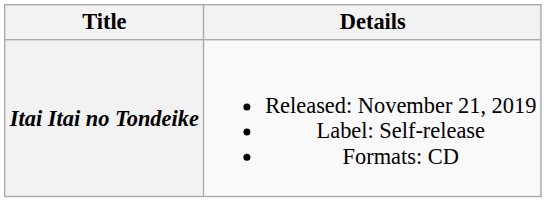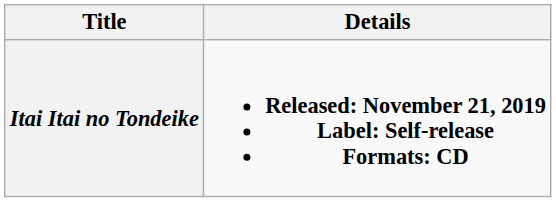Itai Itai no Tondeike | Details: normal -> bold
